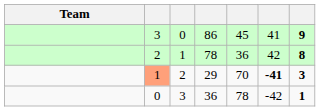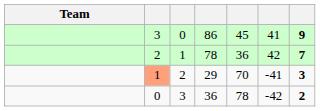row 3 | column 7: 8 -> 7
row 4 | column 6: bold -> normal
row 5 | column 7: 1 -> 2
